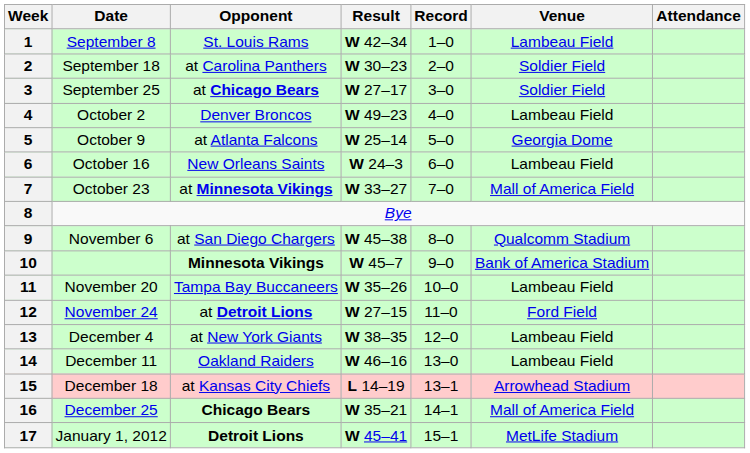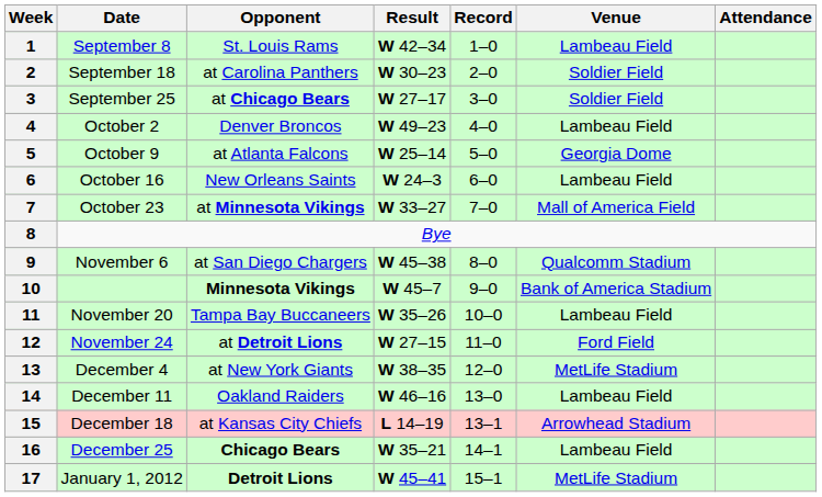13 | Venue: Lambeau Field -> MetLife Stadium
16 | Venue: Mall of America Field -> Lambeau Field
